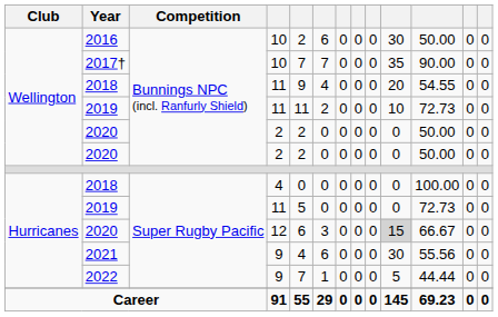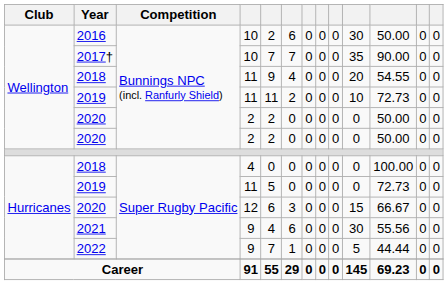Hurricanes / 2020 | column 10: lightgrey background -> no background
